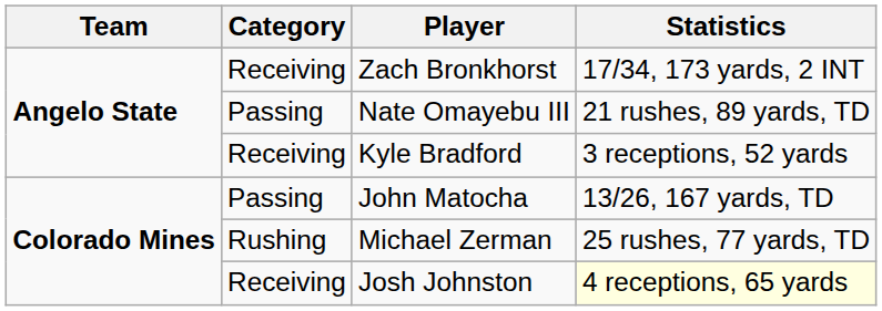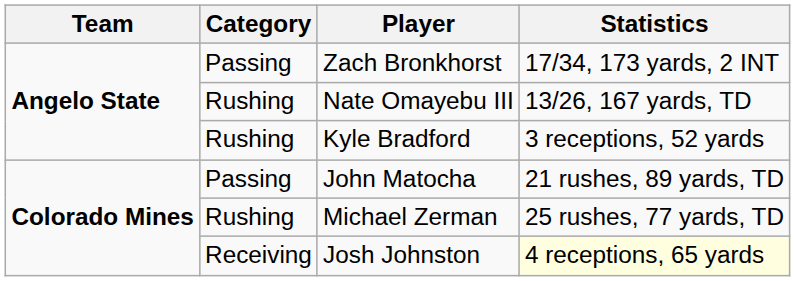Zach Bronkhorst | Category: Receiving -> Passing
Nate Omayebu III | Category: Passing -> Rushing
Nate Omayebu III | Statistics: 21 rushes, 89 yards, TD -> 13/26, 167 yards, TD
Kyle Bradford | Category: Receiving -> Rushing
John Matocha | Statistics: 13/26, 167 yards, TD -> 21 rushes, 89 yards, TD
